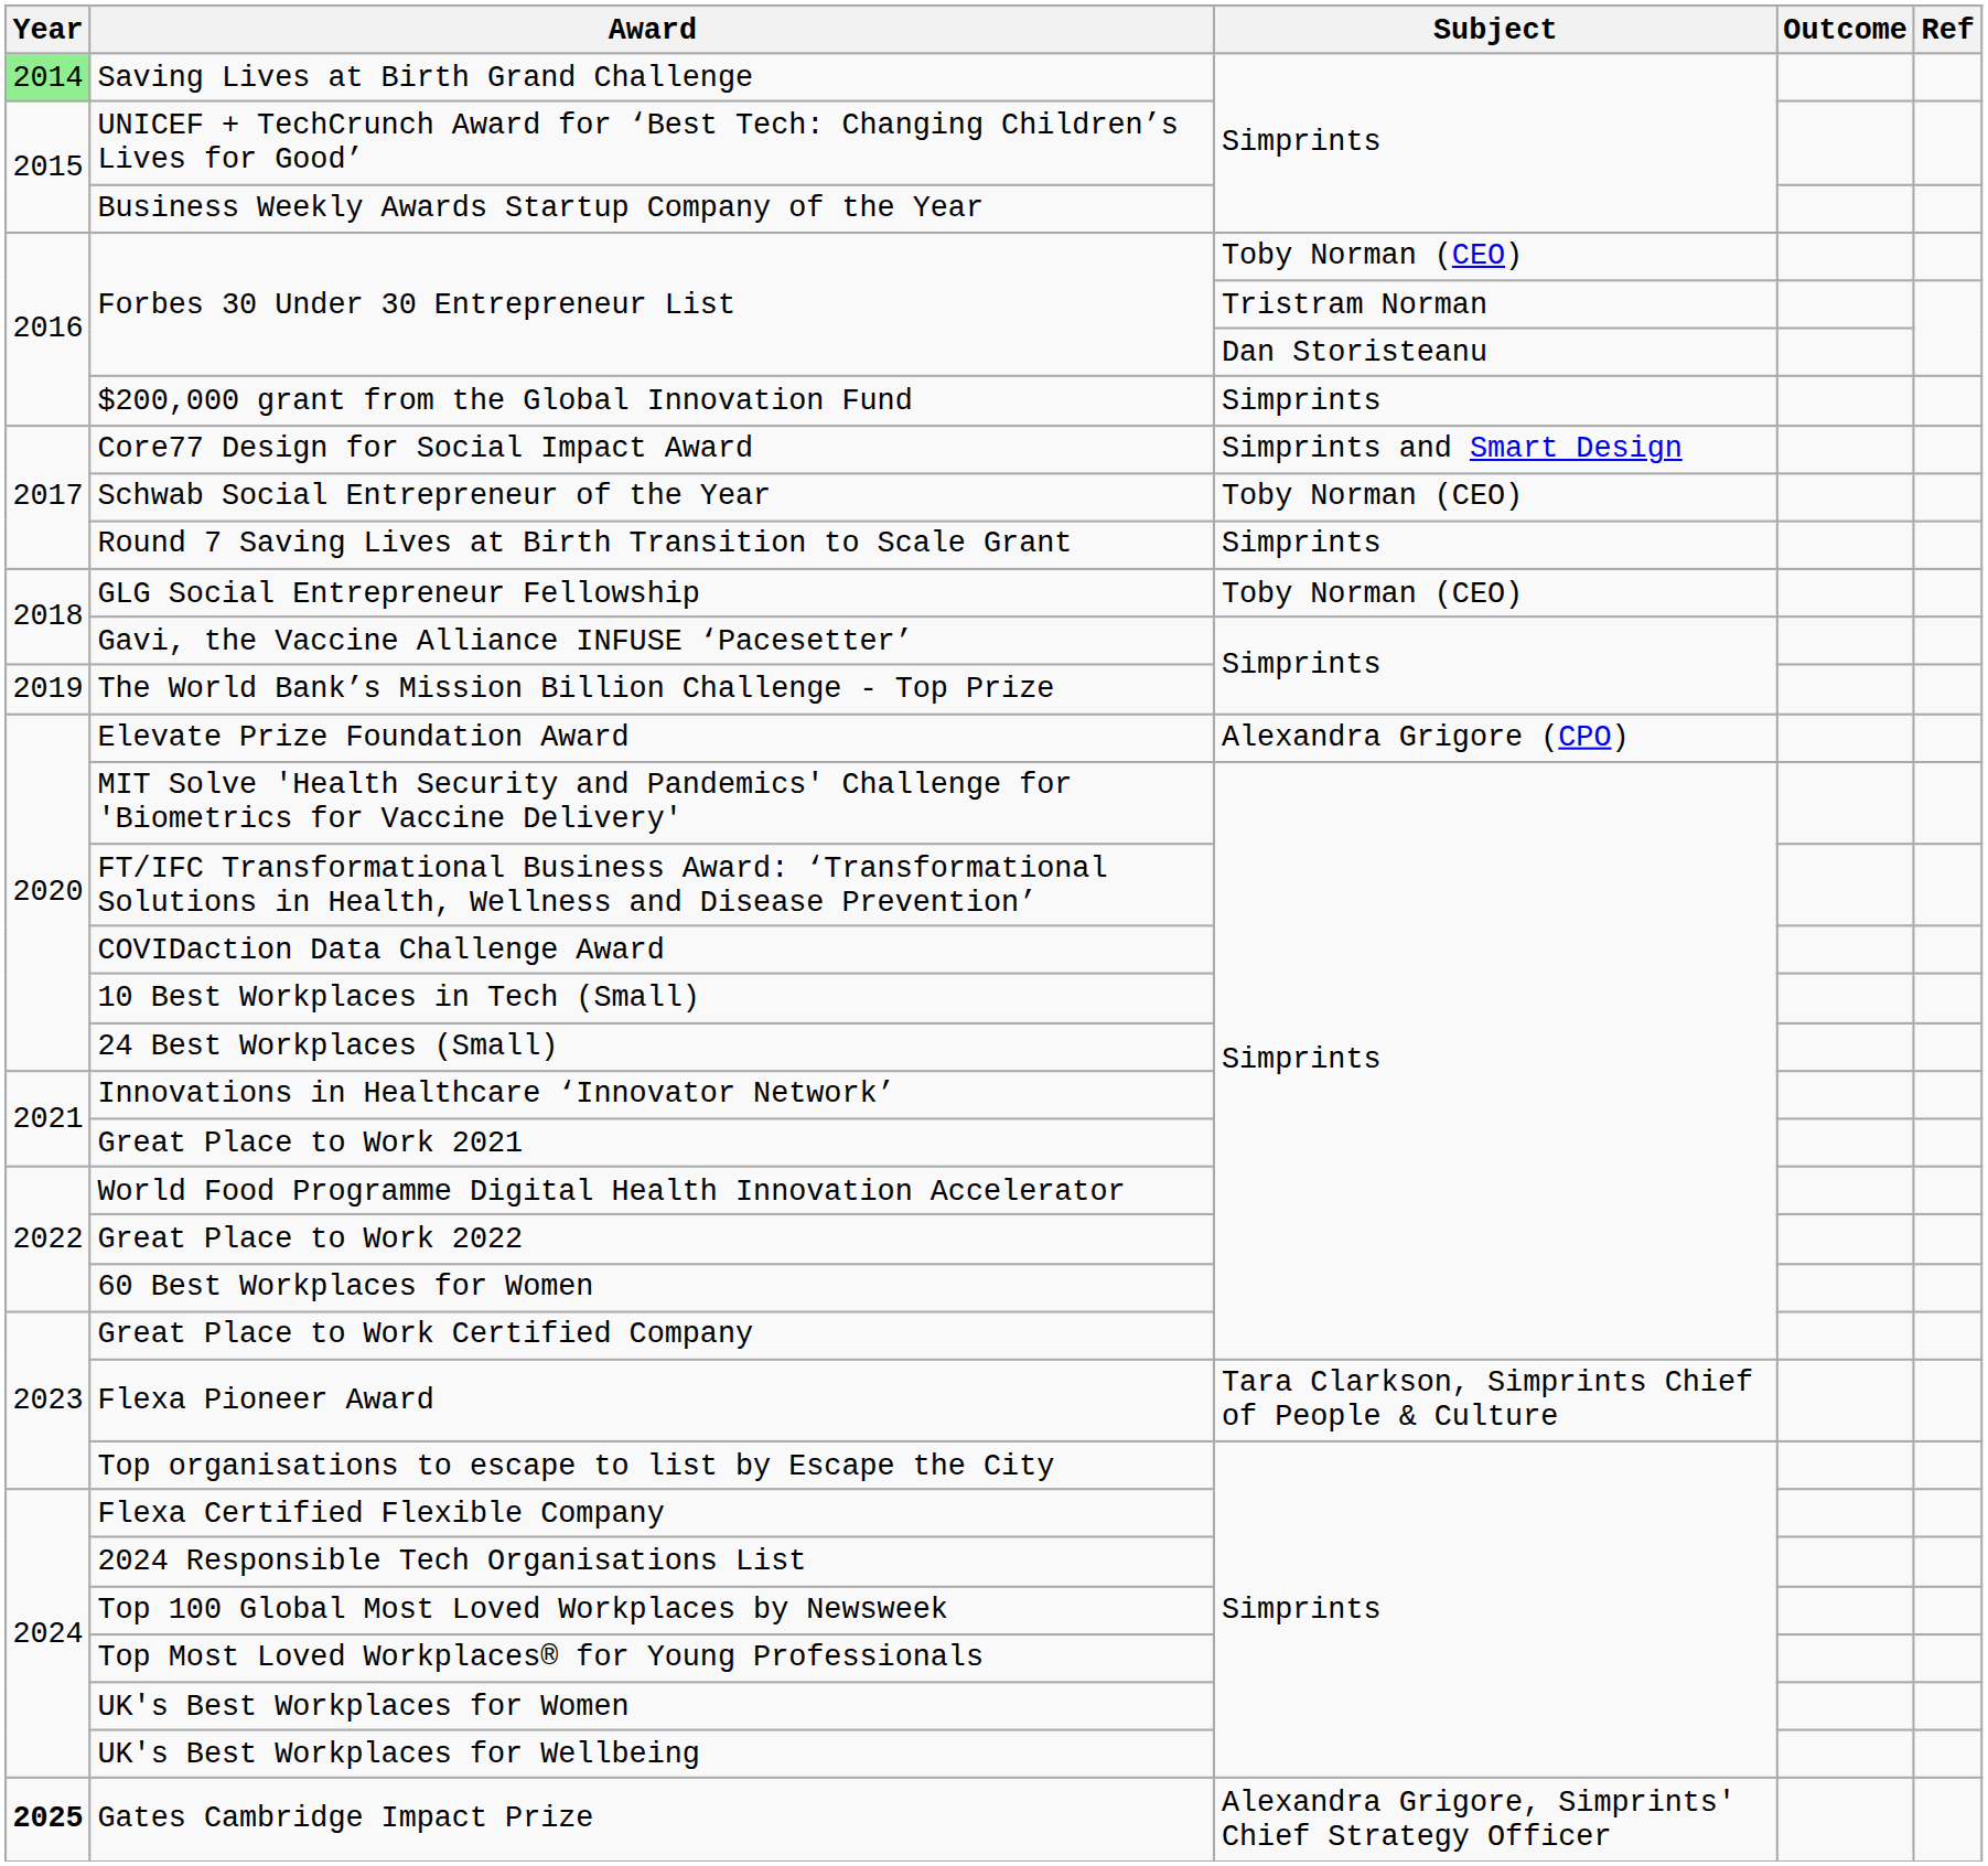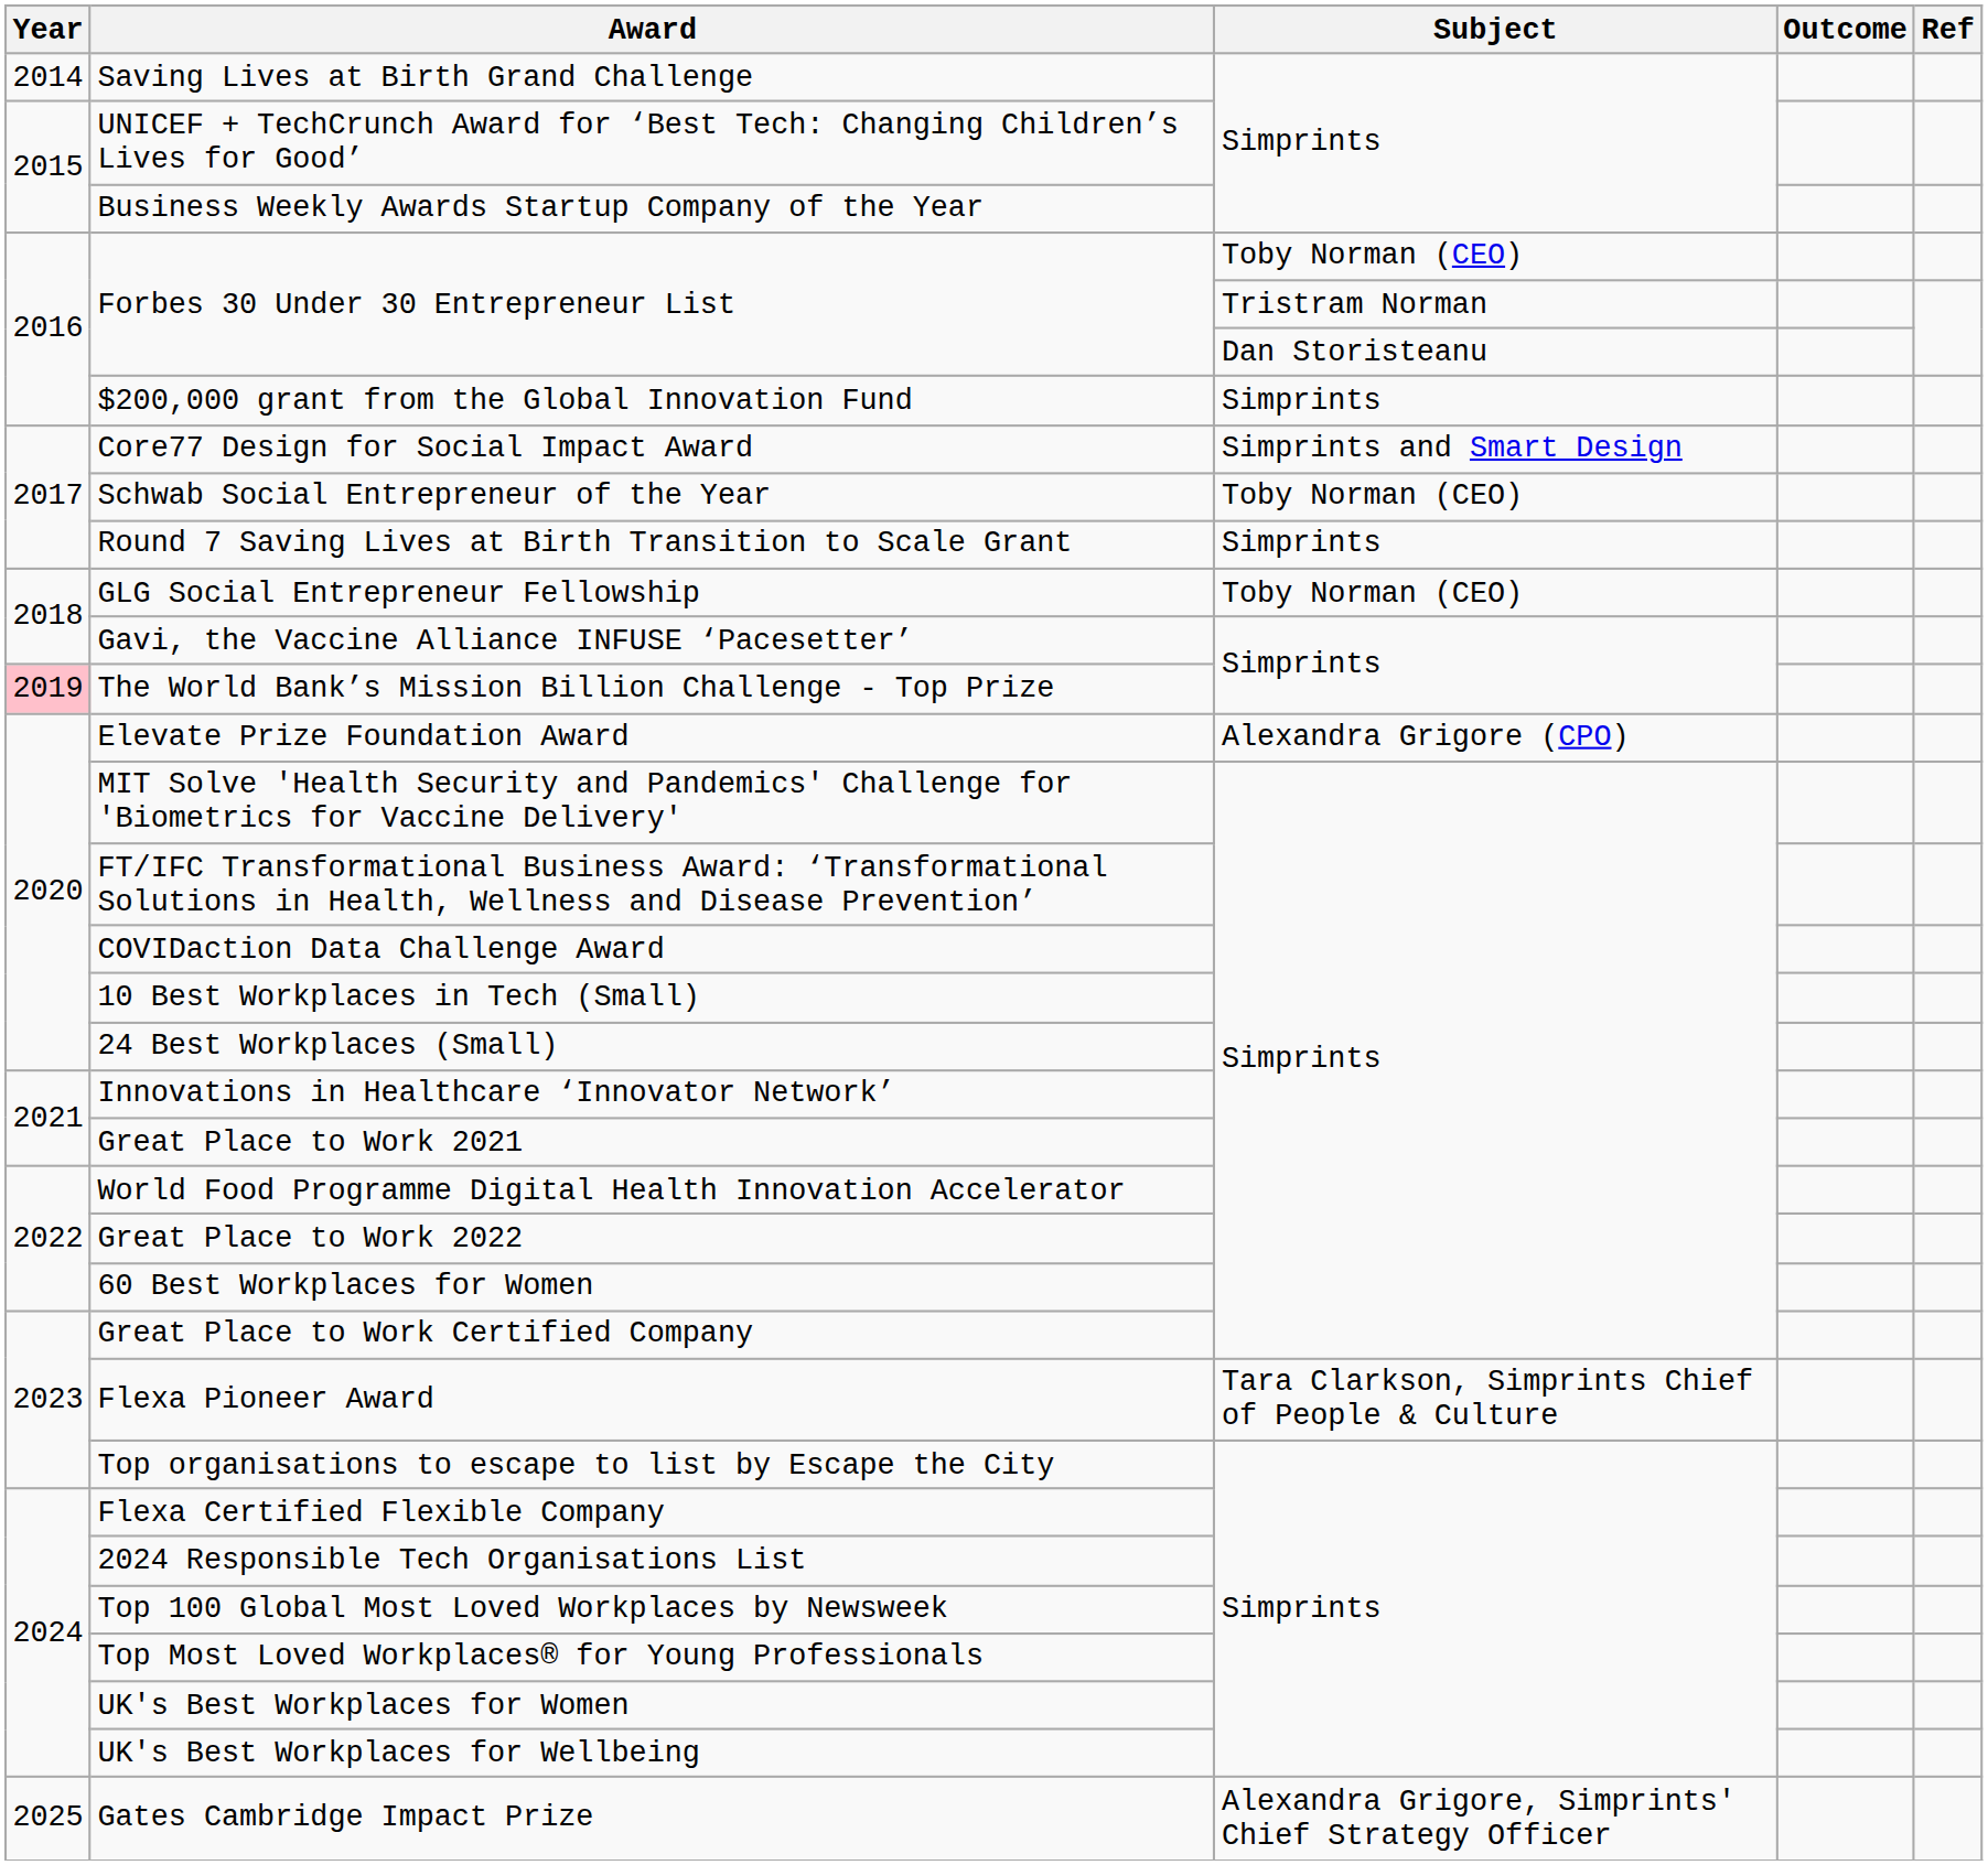Saving Lives at Birth Grand Challenge | Year: lightgreen background -> no background
The World Bank’s Mission Billion Challenge - Top Prize | Year: no background -> pink background
Gates Cambridge Impact Prize | Year: bold -> normal
